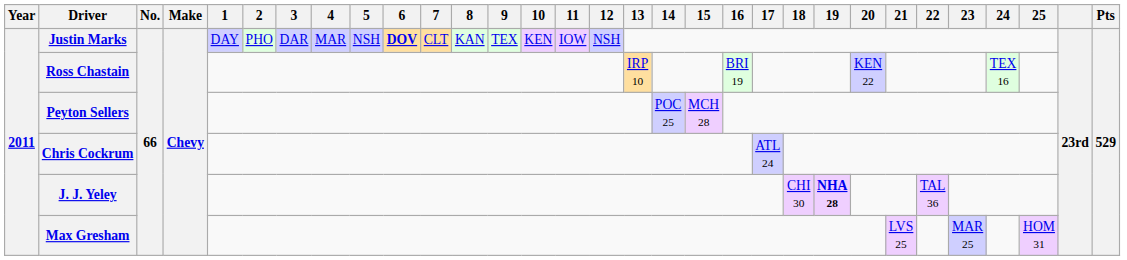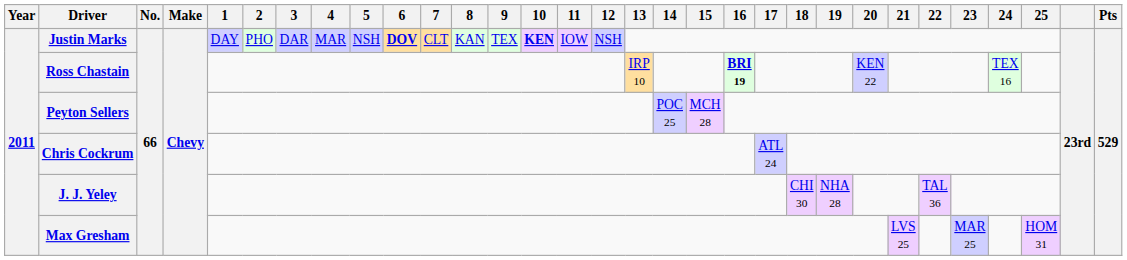Justin Marks | 10: normal -> bold
Ross Chastain | 16: normal -> bold
J. J. Yeley | 19: bold -> normal
